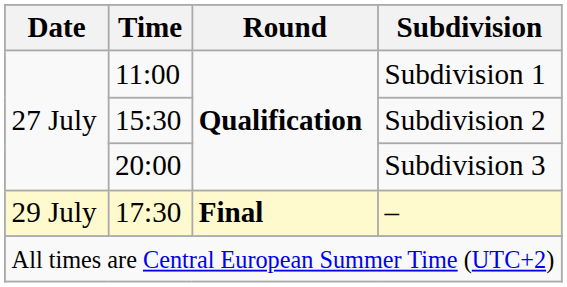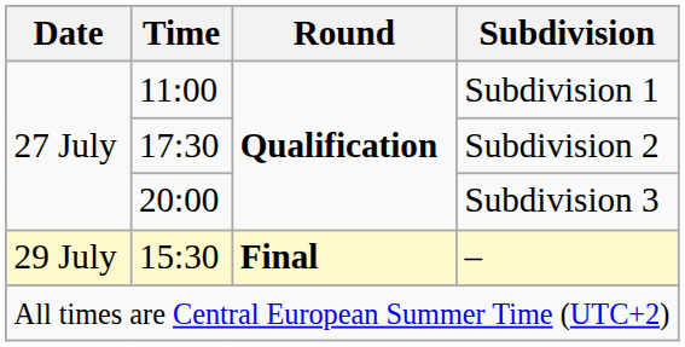Subdivision 2 | Time: 15:30 -> 17:30
– | Time: 17:30 -> 15:30
